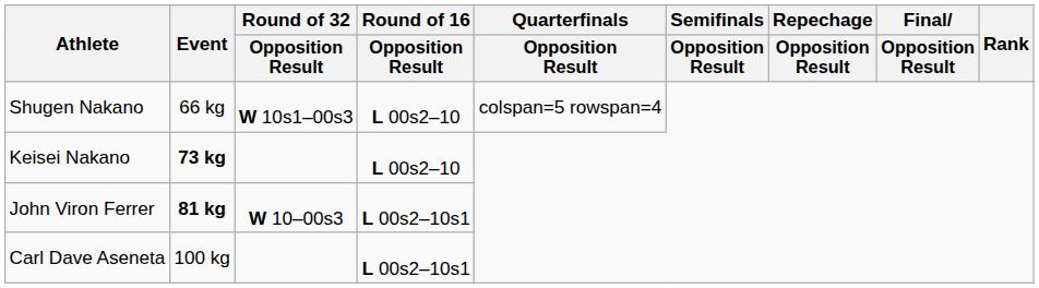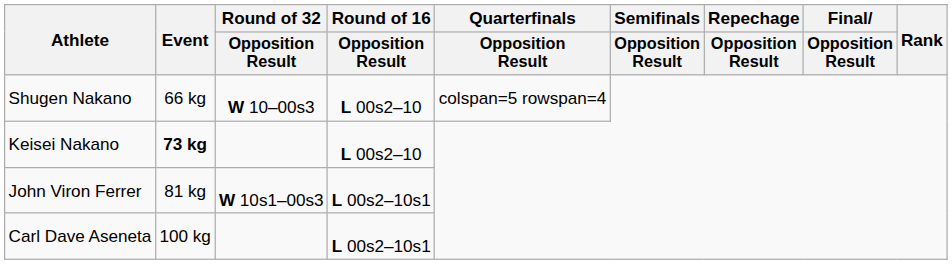Shugen Nakano | Round of 32 / Opposition Result: W 10s1–00s3 -> W 10–00s3
John Viron Ferrer | Event: bold -> normal
John Viron Ferrer | Round of 32 / Opposition Result: W 10–00s3 -> W 10s1–00s3
